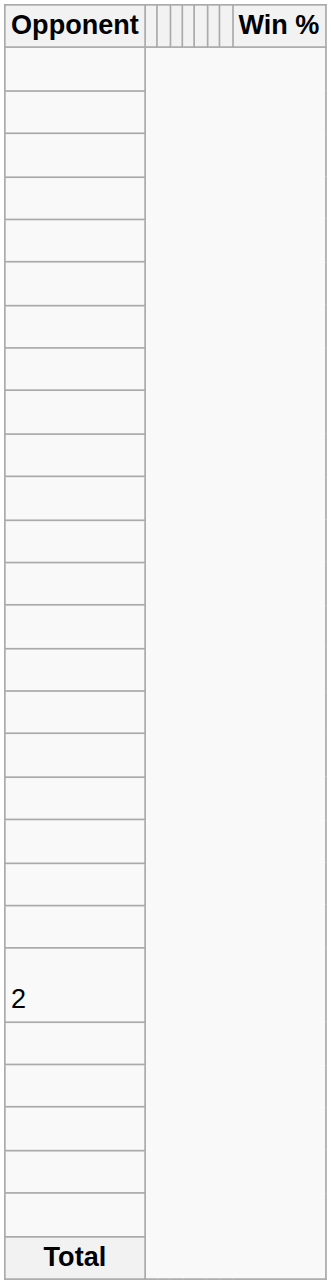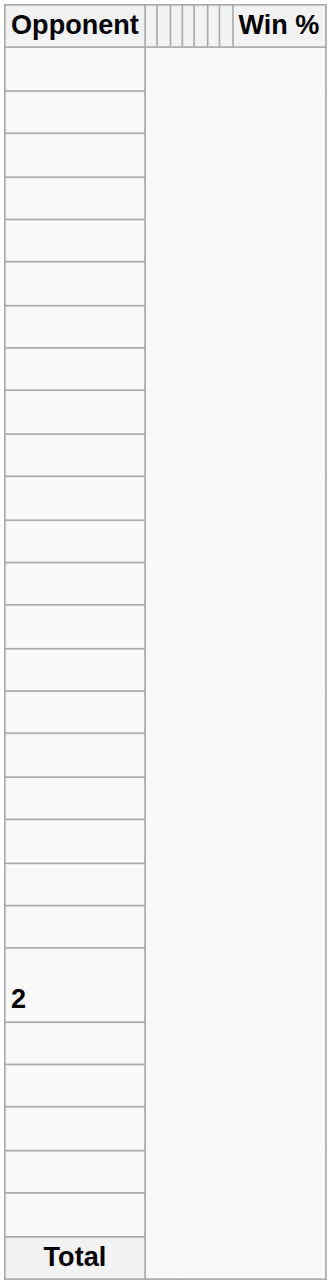2 | Opponent: normal -> bold
